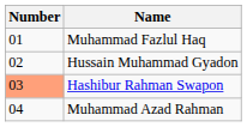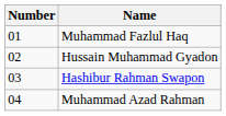Hashibur Rahman Swapon | Number: lightsalmon background -> no background
